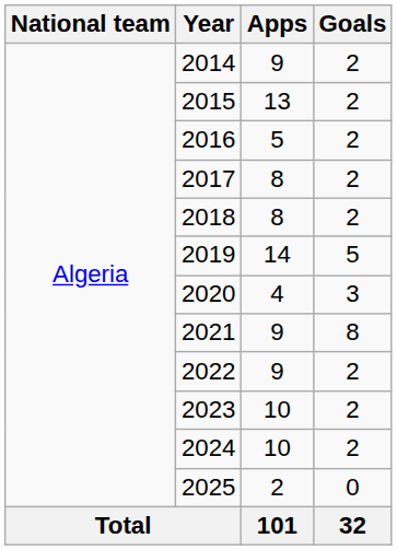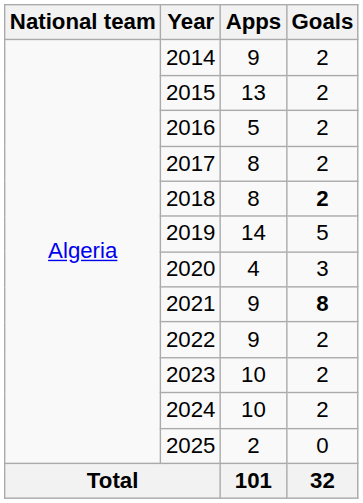2018 | Goals: normal -> bold
2021 | Goals: normal -> bold
